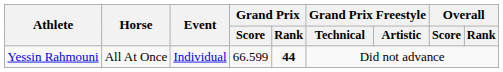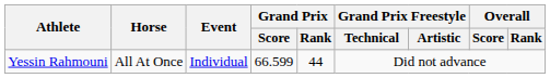row 3 | Grand Prix / Rank: bold -> normal
